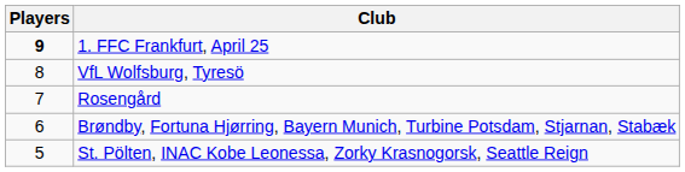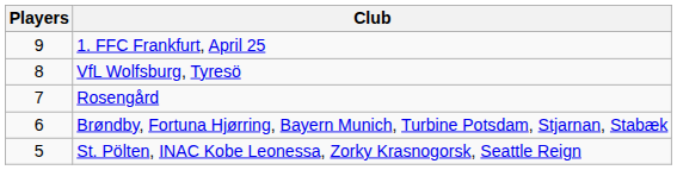1. FFC Frankfurt, April 25 | Players: bold -> normal
